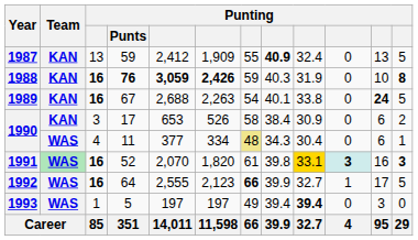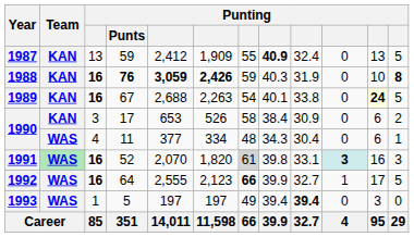67 | column 11: no background -> lightyellow background
11 | column 7: khaki background -> no background
52 | column 7: no background -> lightgrey background
52 | column 9: gold background -> no background
52 | column 12: bold -> normal
